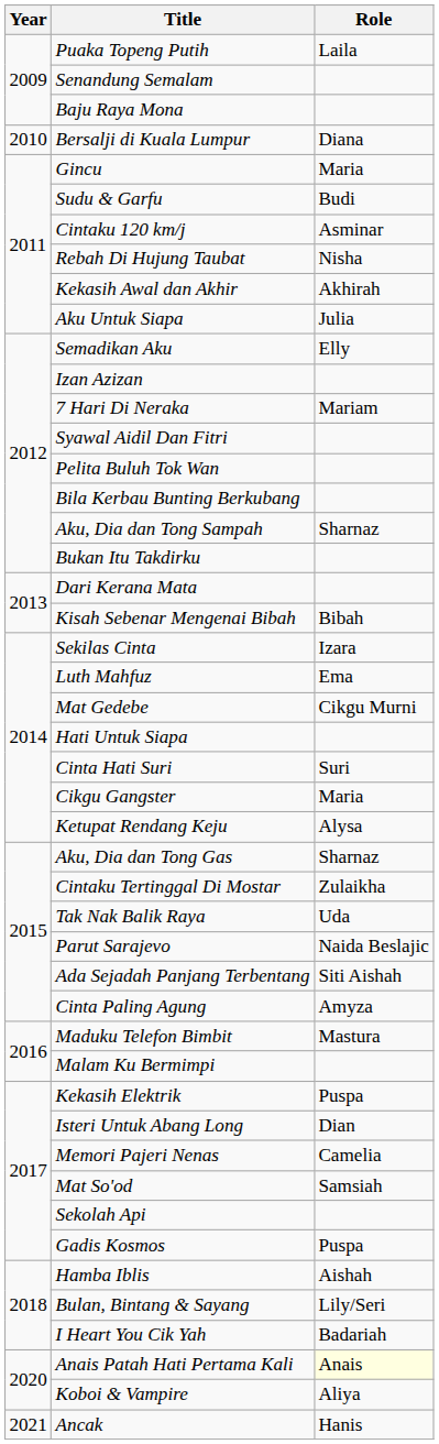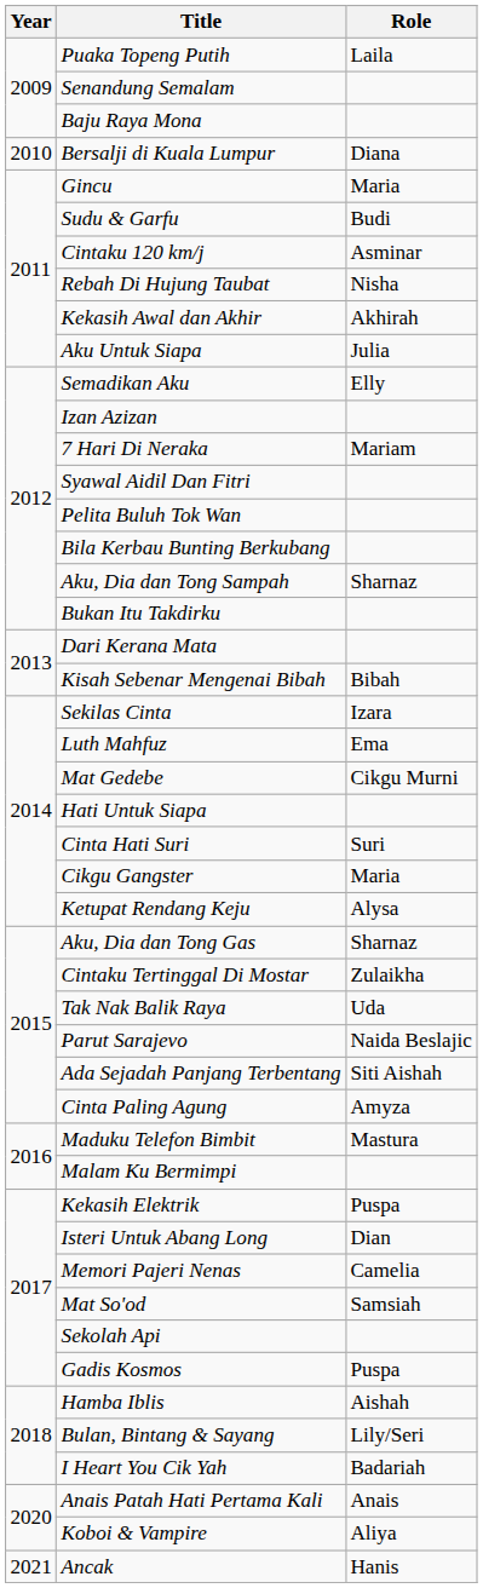Anais Patah Hati Pertama Kali | Role: lightyellow background -> no background
